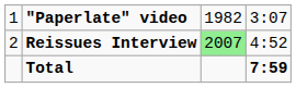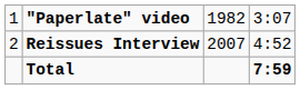Reissues Interview | column 3: lightgreen background -> no background
